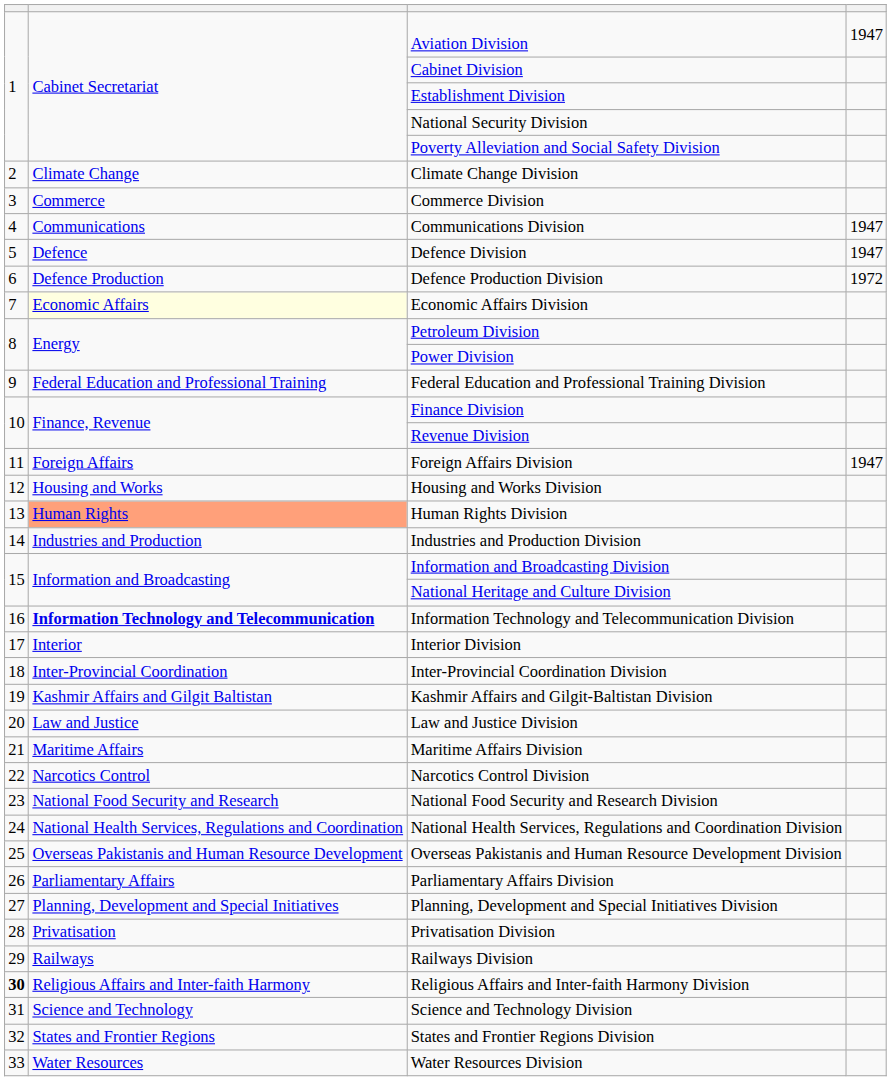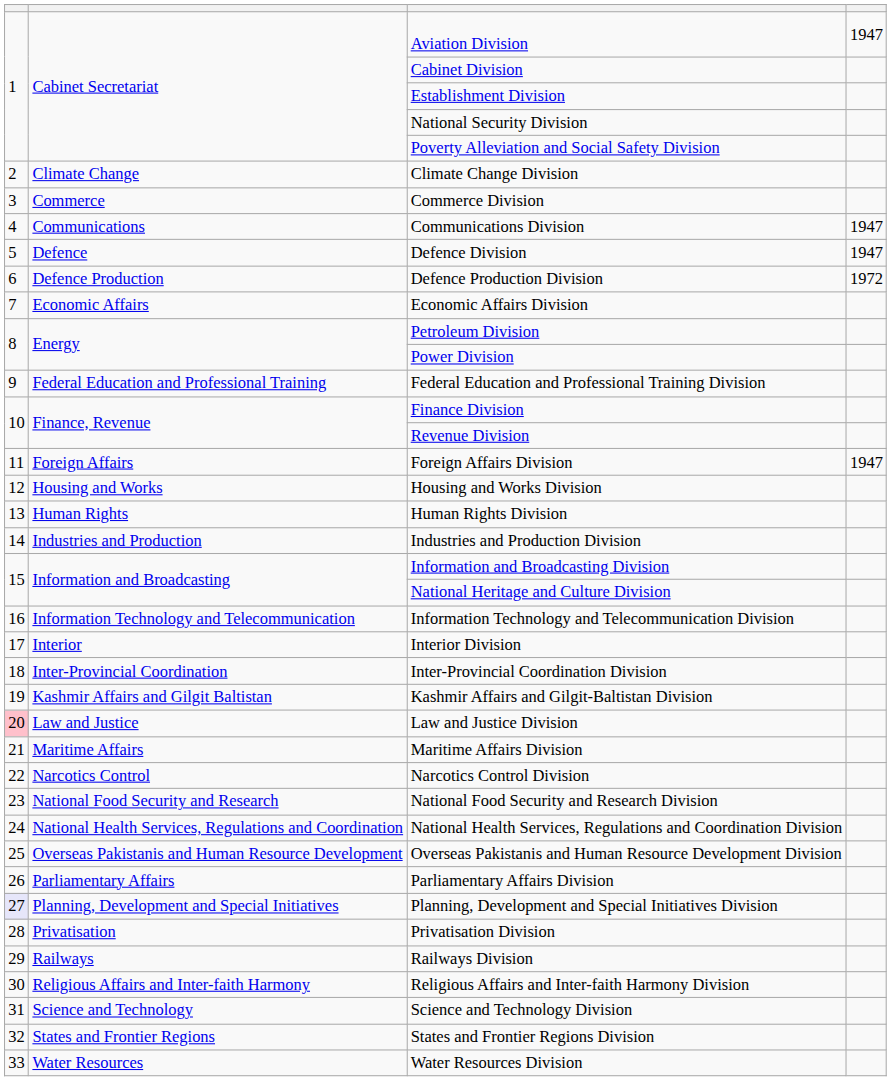Economic Affairs Division | column 2: lightyellow background -> no background
Human Rights Division | column 2: lightsalmon background -> no background
Information Technology and Telecommunication Division | column 2: bold -> normal
Law and Justice Division | column 1: no background -> pink background
Planning, Development and Special Initiatives Division | column 1: no background -> lavender background
Religious Affairs and Inter-faith Harmony Division | column 1: bold -> normal
